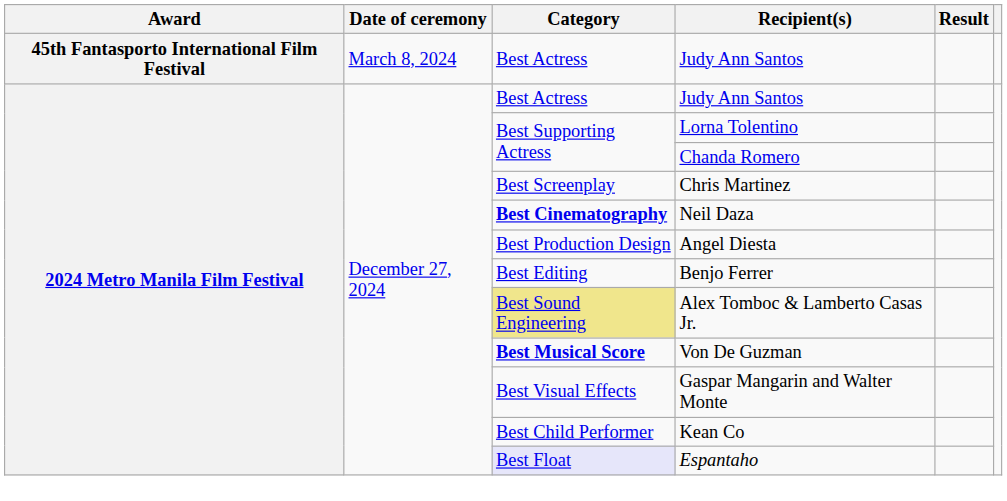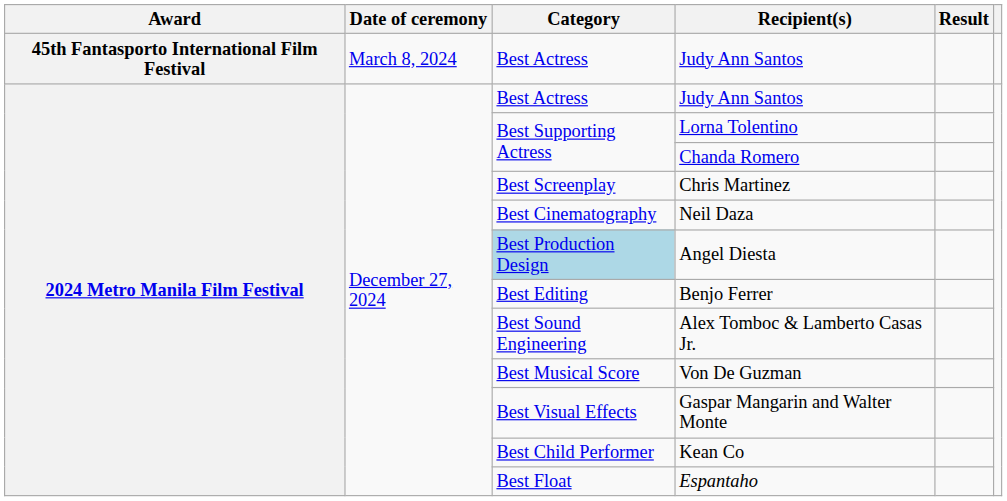Neil Daza | Category: bold -> normal
Angel Diesta | Category: no background -> lightblue background
Alex Tomboc & Lamberto Casas Jr. | Category: khaki background -> no background
Von De Guzman | Category: bold -> normal
Espantaho | Category: lavender background -> no background
